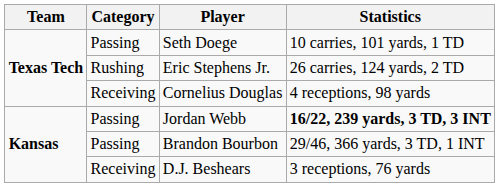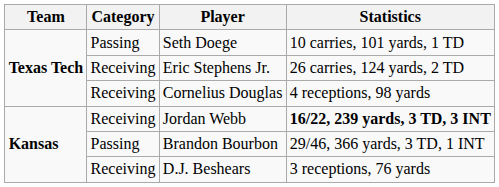Eric Stephens Jr. | Category: Rushing -> Receiving
Jordan Webb | Category: Passing -> Receiving
